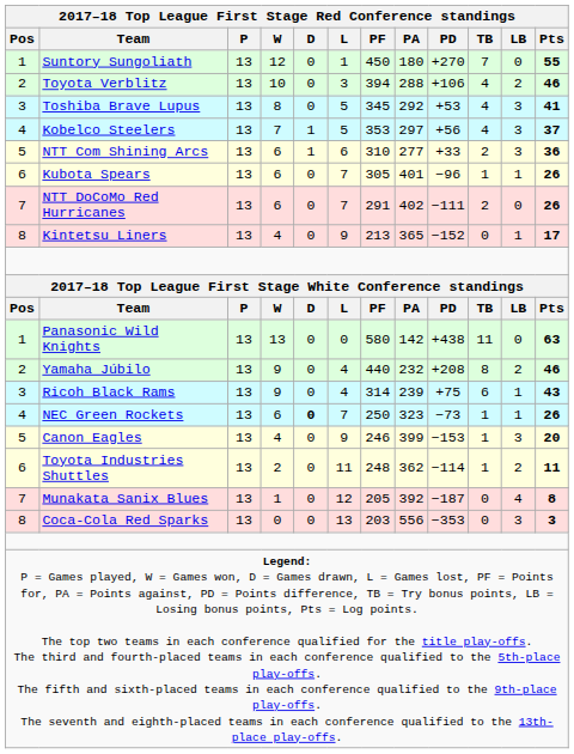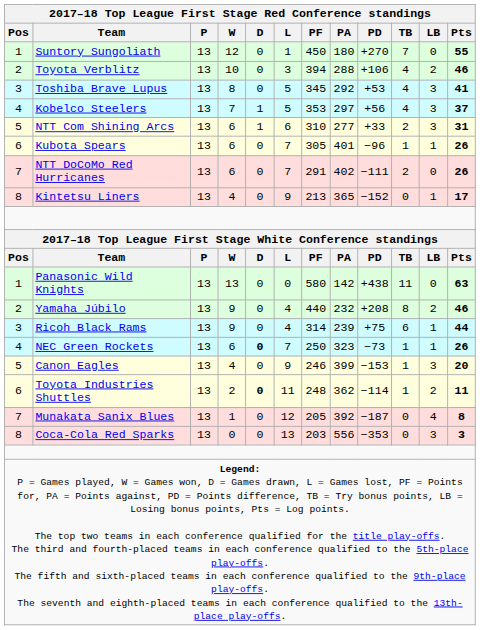NTT Com Shining Arcs | Pts: 36 -> 31
Ricoh Black Rams | Pts: 43 -> 44
Toyota Industries Shuttles | D: normal -> bold
